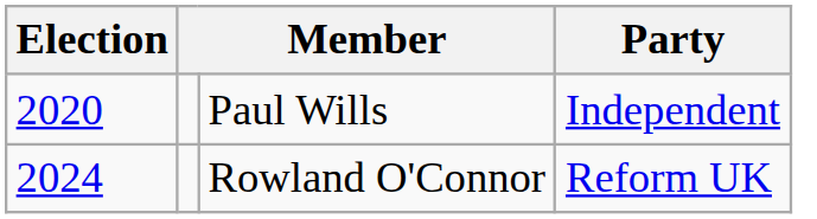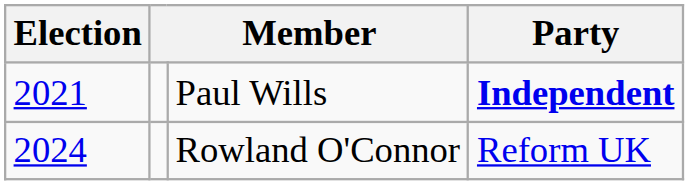Paul Wills | Election: 2020 -> 2021
Paul Wills | Party: normal -> bold
